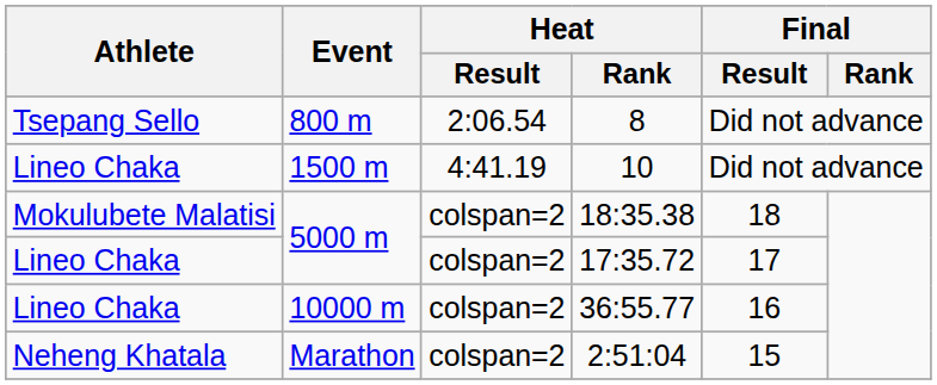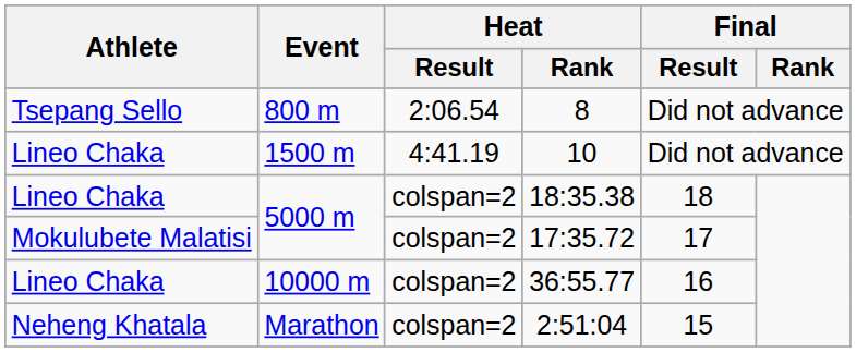18:35.38 | Athlete: Mokulubete Malatisi -> Lineo Chaka
17:35.72 | Athlete: Lineo Chaka -> Mokulubete Malatisi
